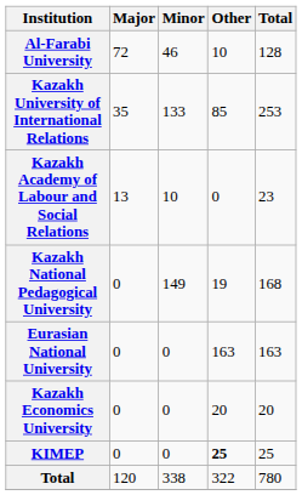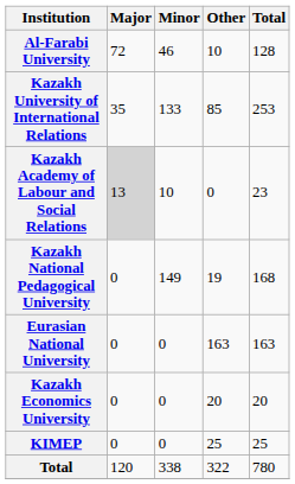Kazakh Academy of Labour and Social Relations | Major: no background -> lightgrey background
KIMEP | Other: bold -> normal
